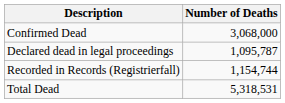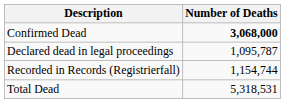Confirmed Dead | Number of Deaths: normal -> bold
